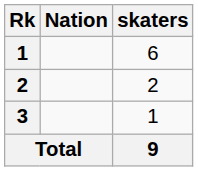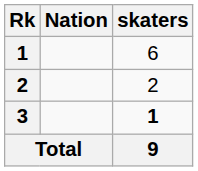3 | skaters: normal -> bold
